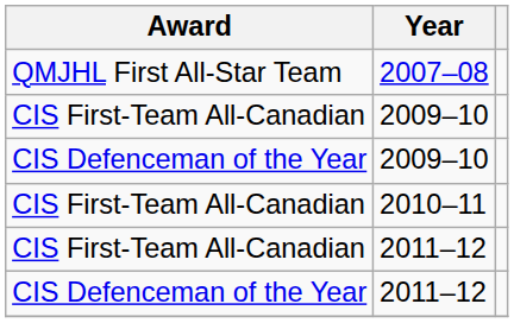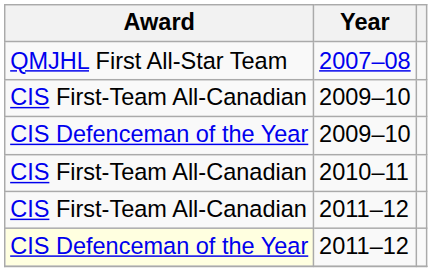CIS Defenceman of the Year / 2011–12 | Award: no background -> lightyellow background
